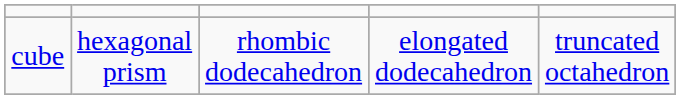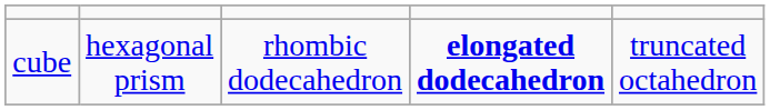cube | column 4: normal -> bold
